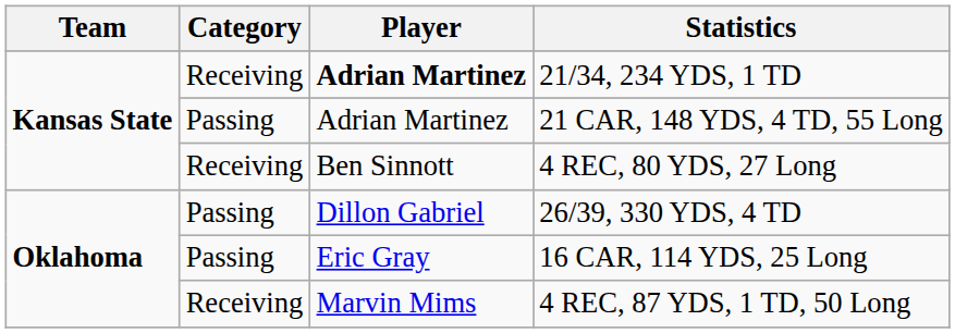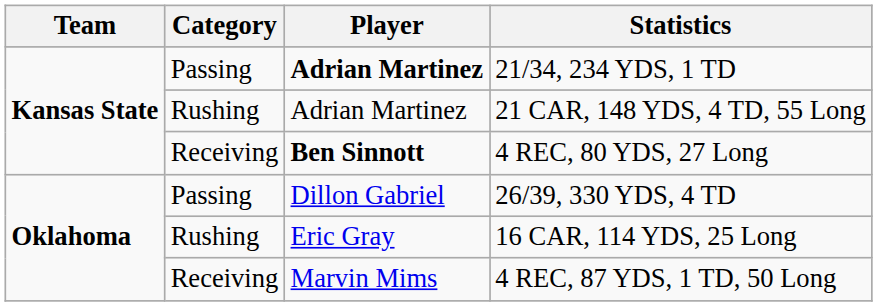21/34, 234 YDS, 1 TD | Category: Receiving -> Passing
21 CAR, 148 YDS, 4 TD, 55 Long | Category: Passing -> Rushing
4 REC, 80 YDS, 27 Long | Player: normal -> bold
16 CAR, 114 YDS, 25 Long | Category: Passing -> Rushing
